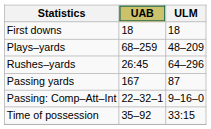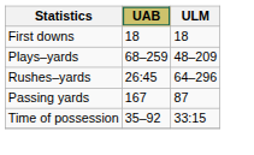- row: Passing: Comp–Att–Int | 22–32–1 | 9–16–0
